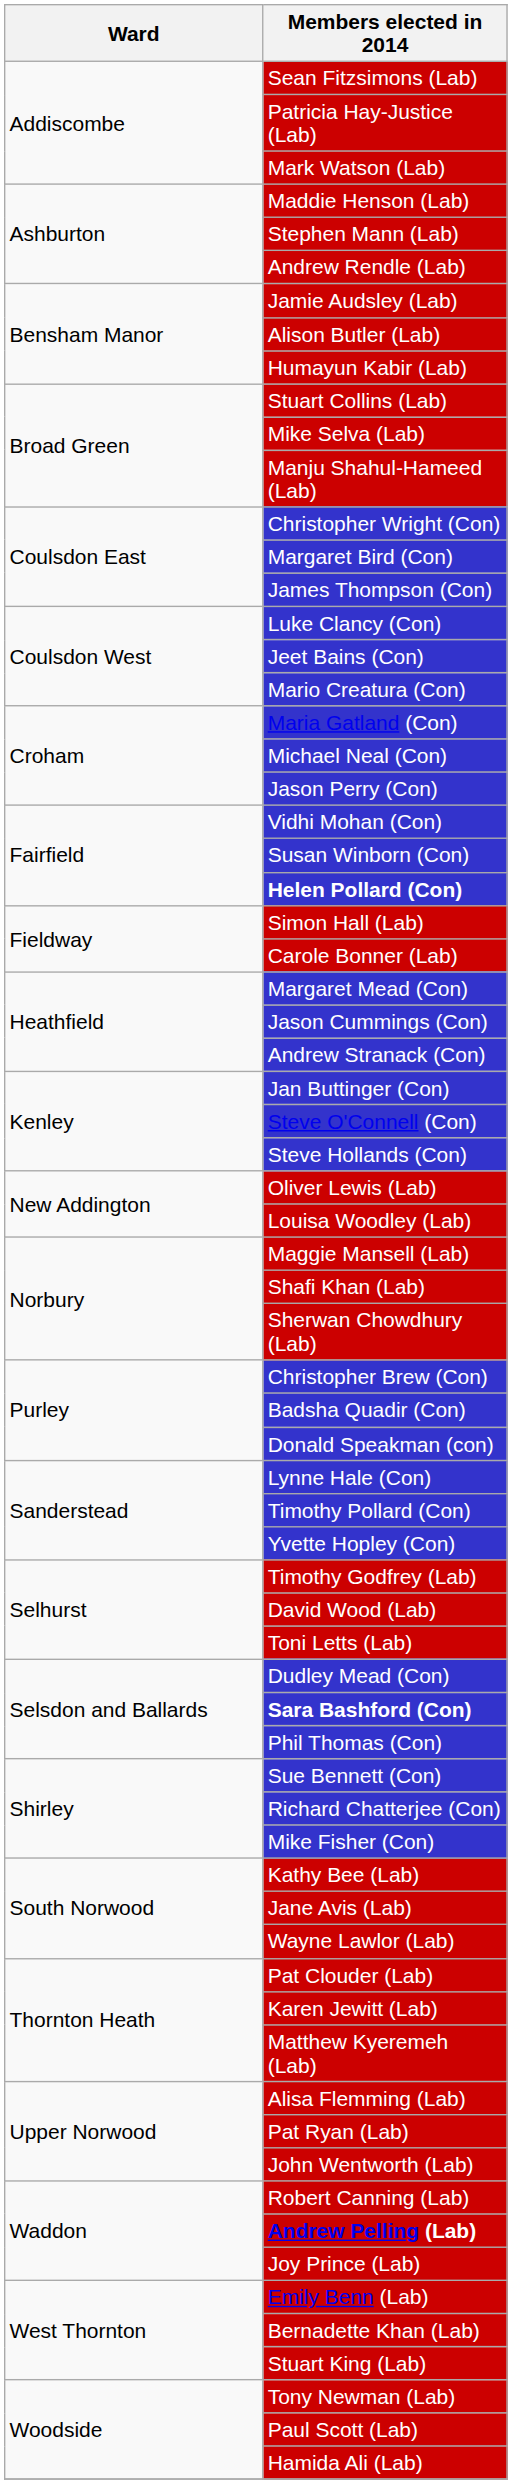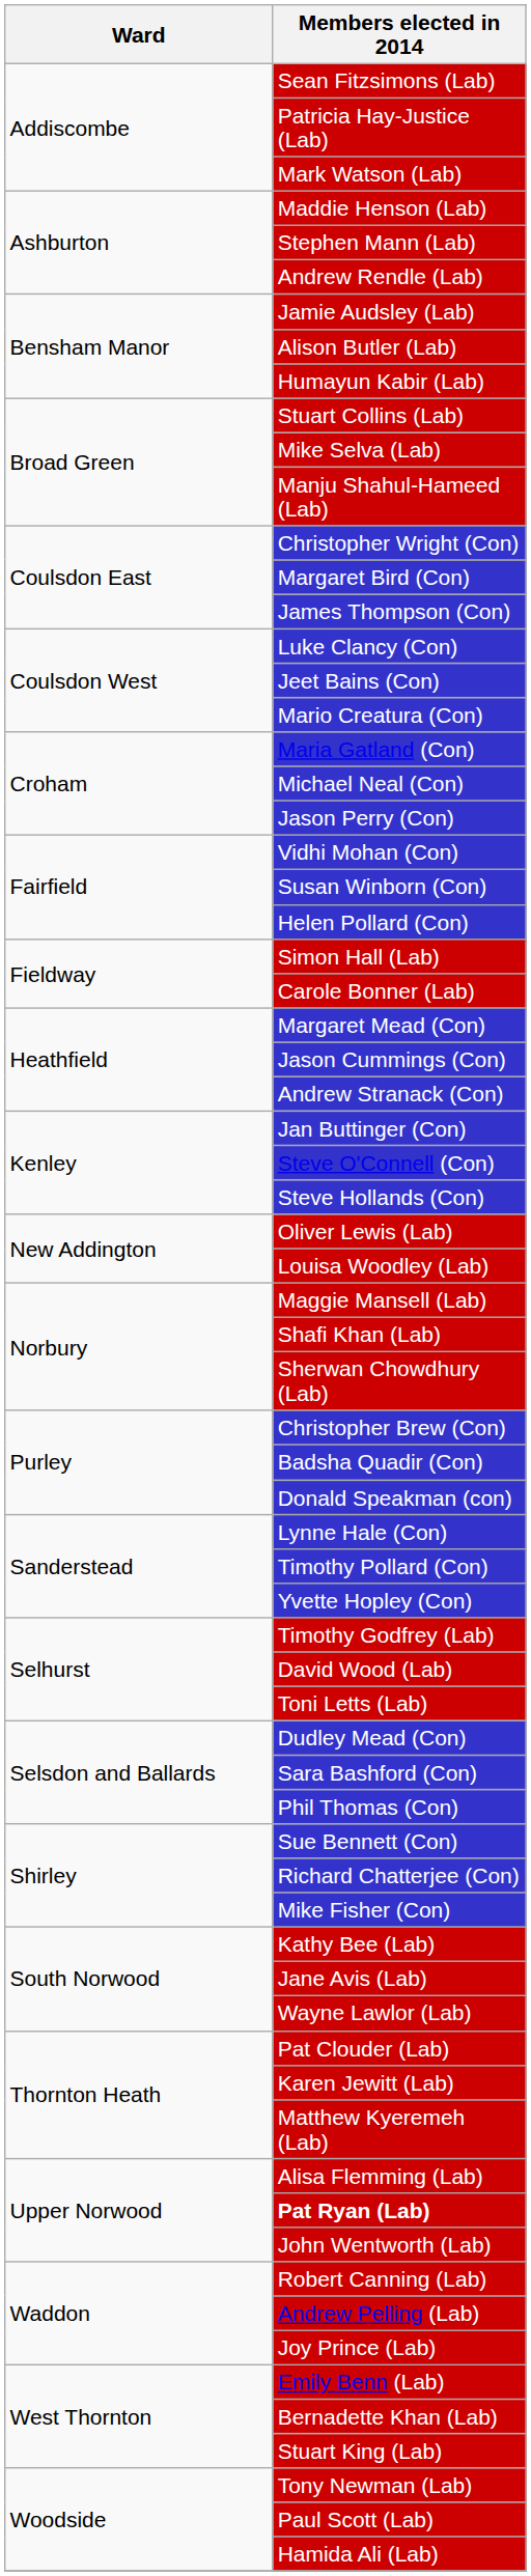Helen Pollard (Con) | Members elected in 2014: bold -> normal
Sara Bashford (Con) | Members elected in 2014: bold -> normal
Pat Ryan (Lab) | Members elected in 2014: normal -> bold
Andrew Pelling (Lab) | Members elected in 2014: bold -> normal
